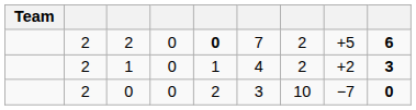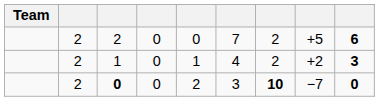row 2 | column 5: bold -> normal
row 4 | column 3: normal -> bold
row 4 | column 7: normal -> bold
